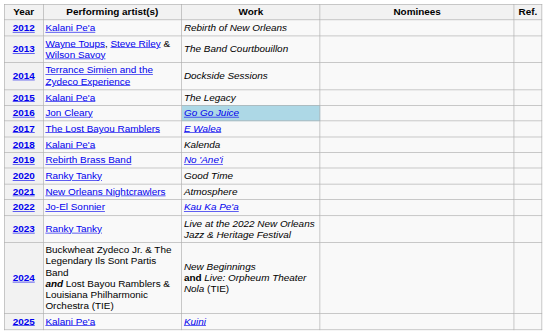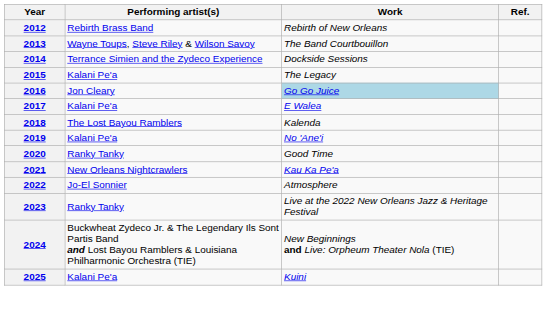- column: Nominees
2012 | Performing artist(s): Kalani Pe'a -> Rebirth Brass Band
2017 | Performing artist(s): The Lost Bayou Ramblers -> Kalani Pe'a
2018 | Performing artist(s): Kalani Pe'a -> The Lost Bayou Ramblers
2019 | Performing artist(s): Rebirth Brass Band -> Kalani Pe'a
2021 | Work: Atmosphere -> Kau Ka Pe'a
2022 | Work: Kau Ka Pe'a -> Atmosphere
